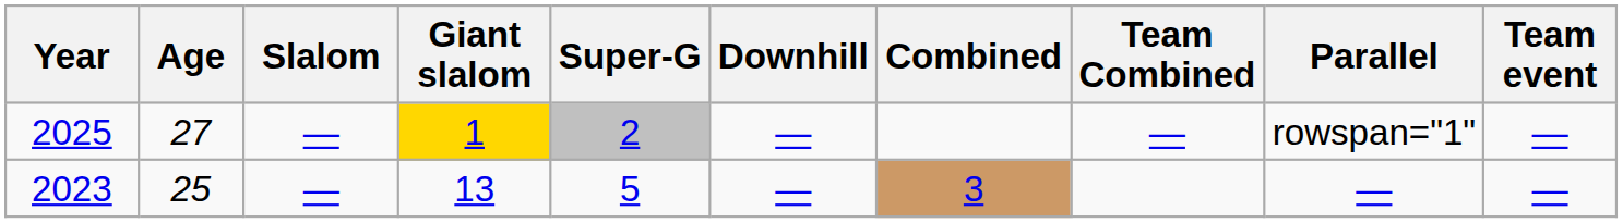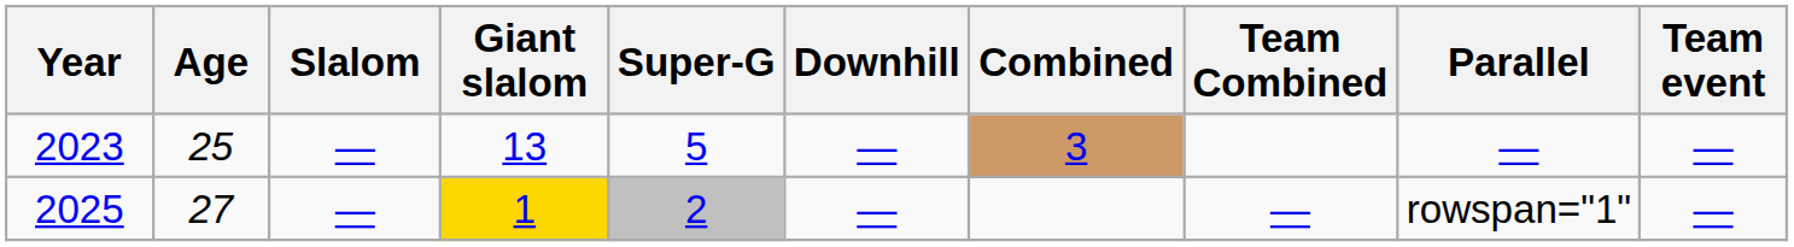rows swapped: 2023 <-> 2025
